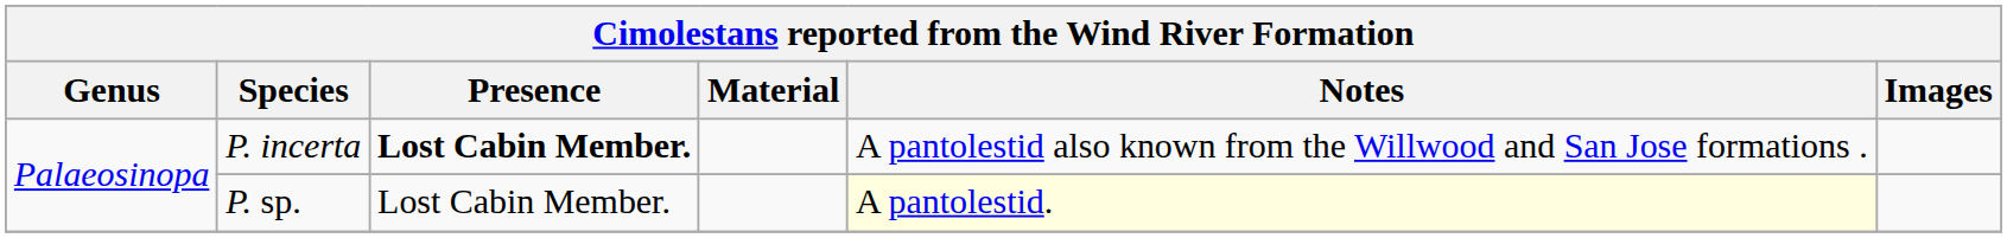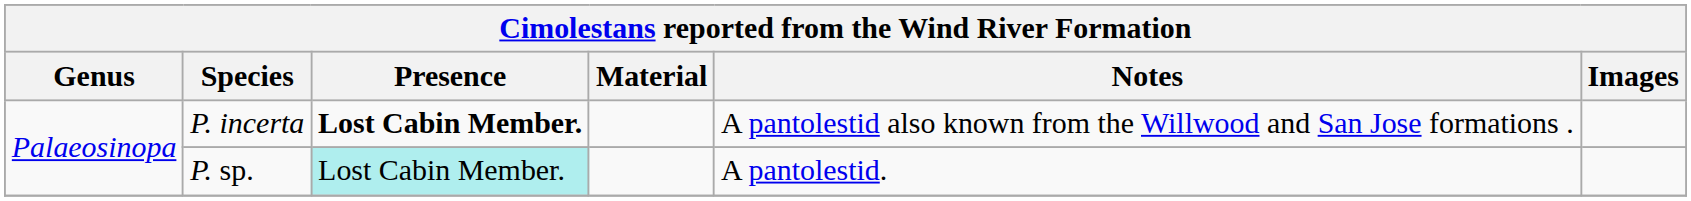P. sp. | Presence: no background -> paleturquoise background
P. sp. | Notes: lightyellow background -> no background
